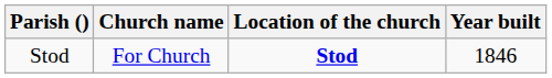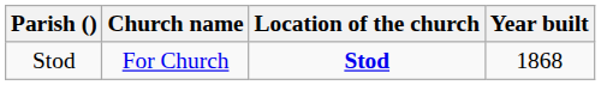row 2 | Year built: 1846 -> 1868
